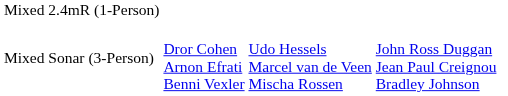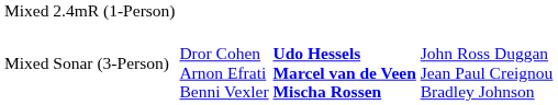Mixed Sonar (3-Person) | column 3: normal -> bold
